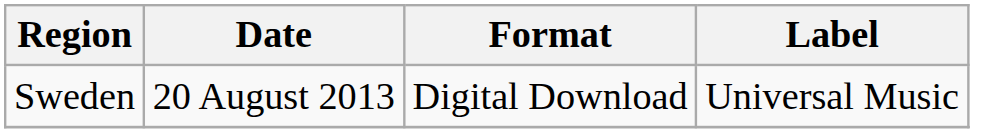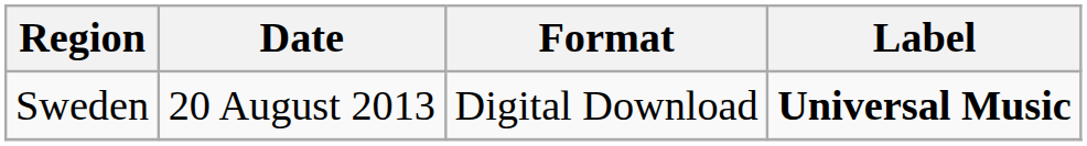Sweden | Label: normal -> bold
